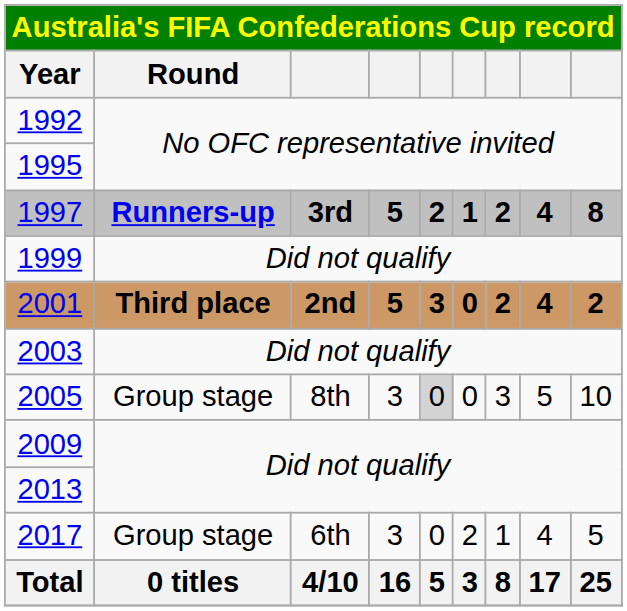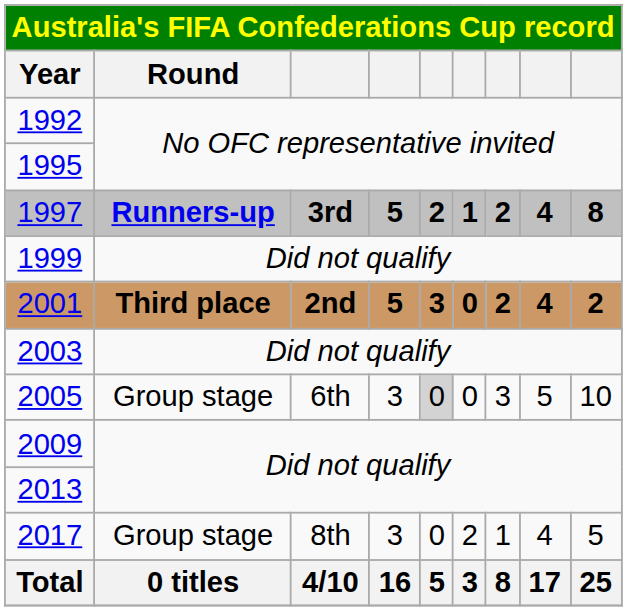2005 | column 3: 8th -> 6th
2017 | column 3: 6th -> 8th
